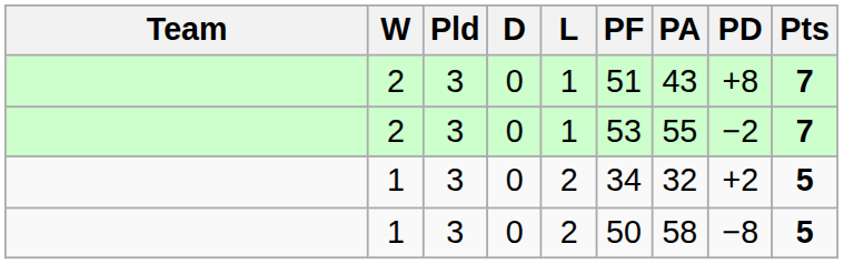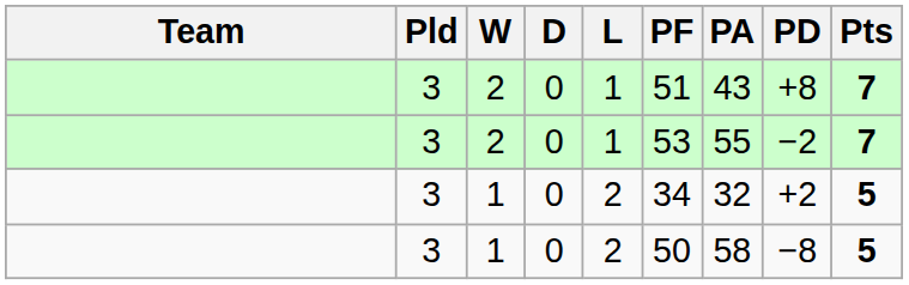columns swapped: Pld <-> W
